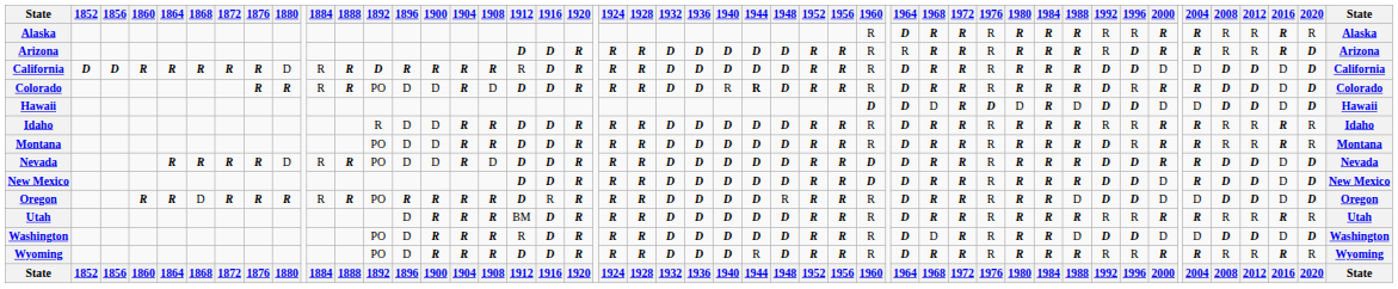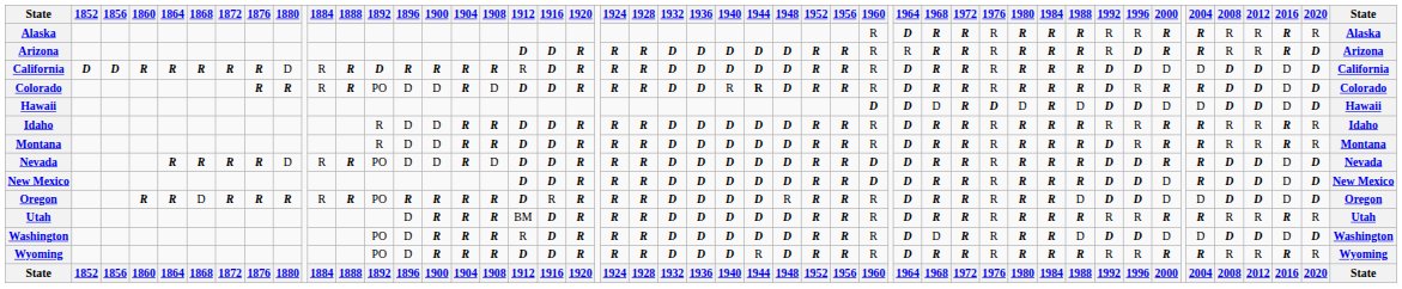row 8 | 1892: PO -> R
